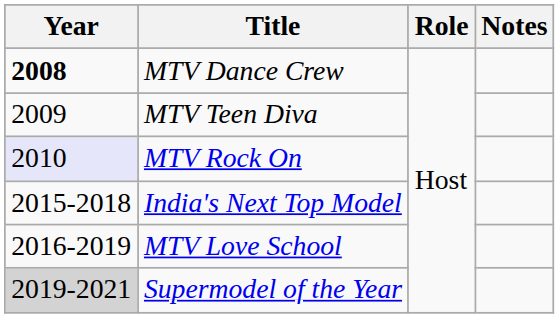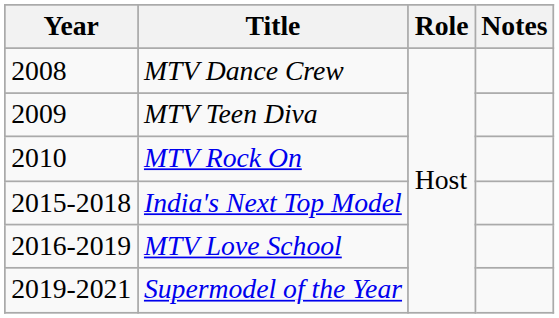MTV Dance Crew | Year: bold -> normal
MTV Rock On | Year: lavender background -> no background
Supermodel of the Year | Year: lightgrey background -> no background
